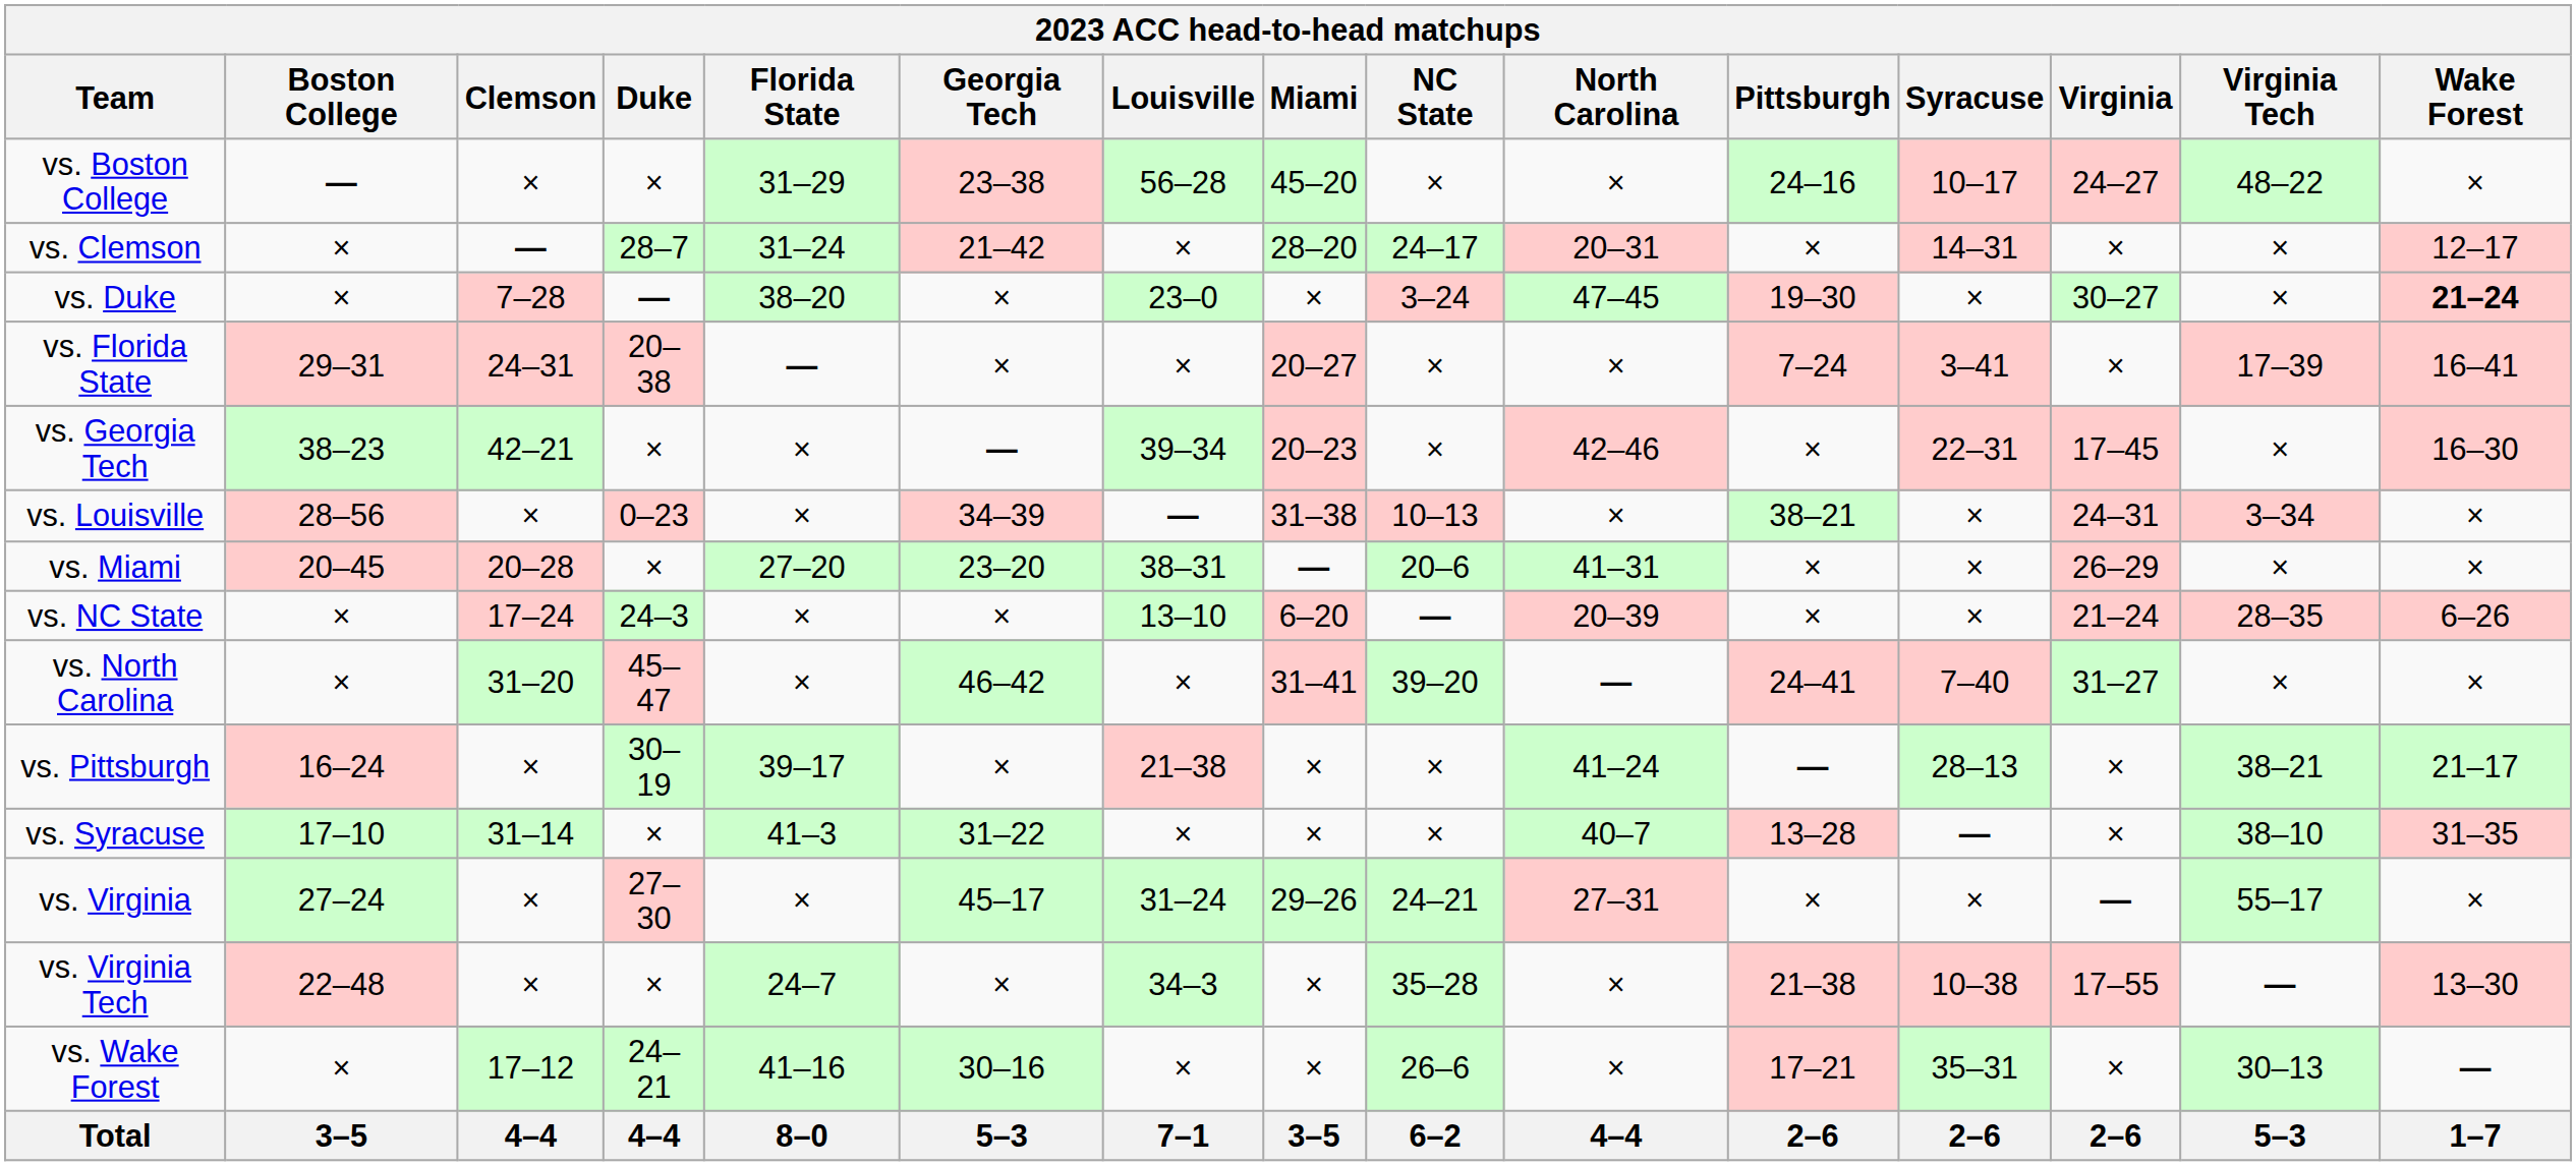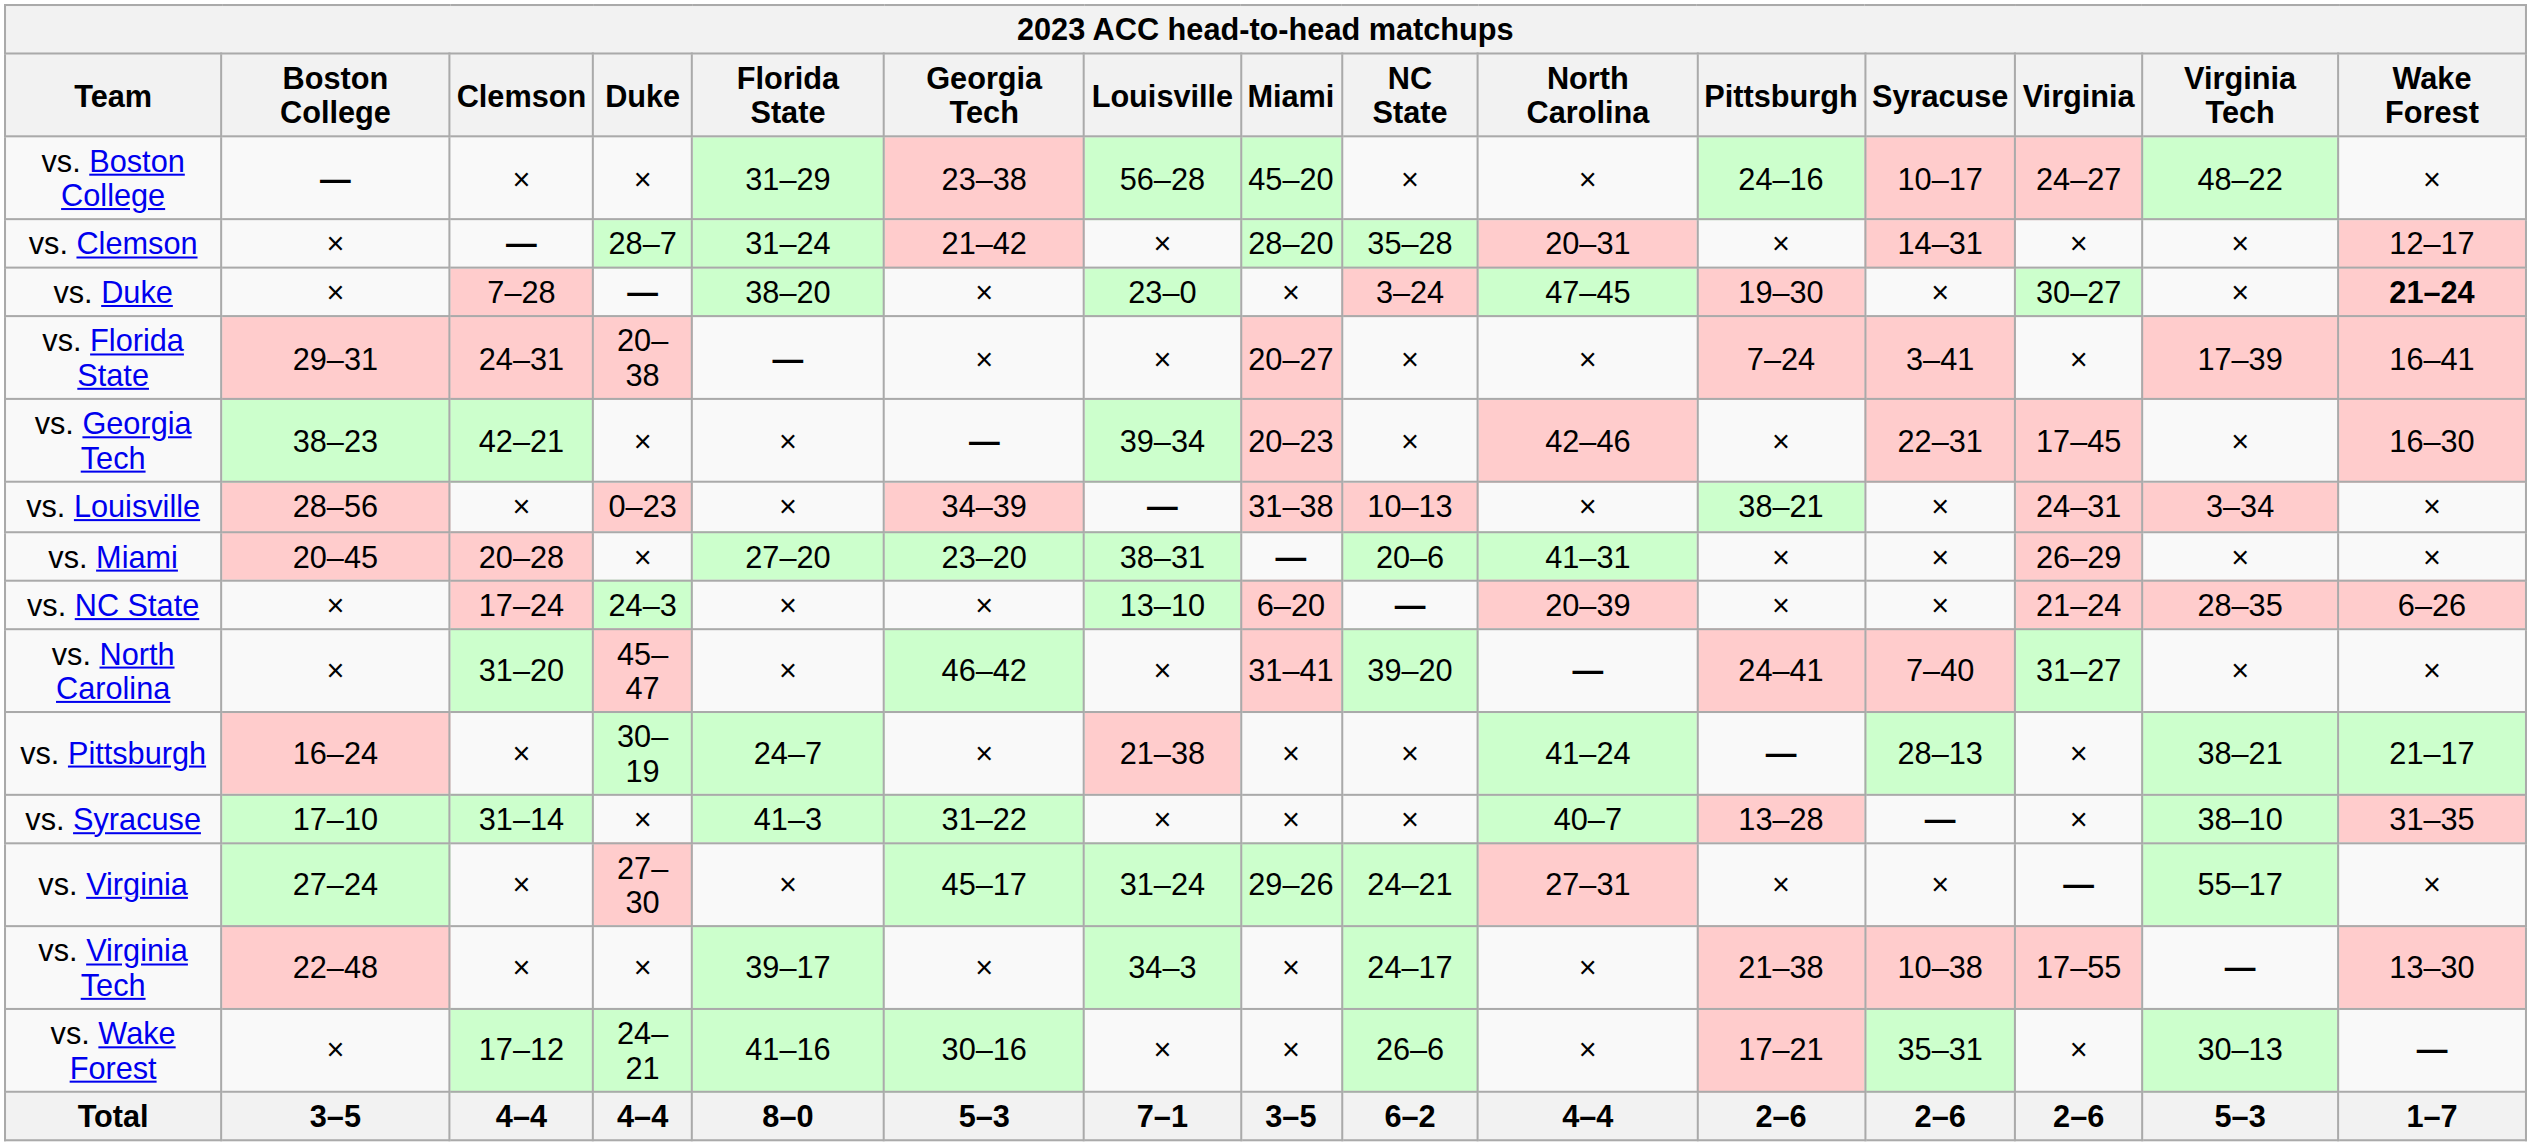vs. Clemson | NC State: 24–17 -> 35–28
vs. Pittsburgh | Florida State: 39–17 -> 24–7
vs. Virginia Tech | Florida State: 24–7 -> 39–17
vs. Virginia Tech | NC State: 35–28 -> 24–17
